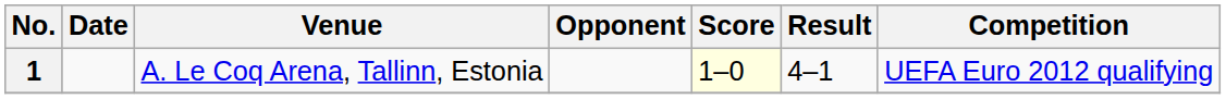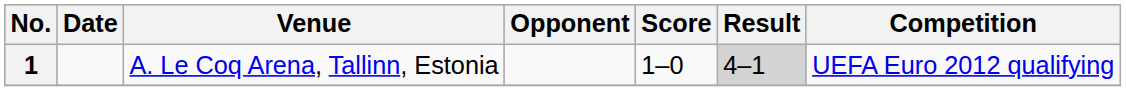1 | Score: lightyellow background -> no background
1 | Result: no background -> lightgrey background
